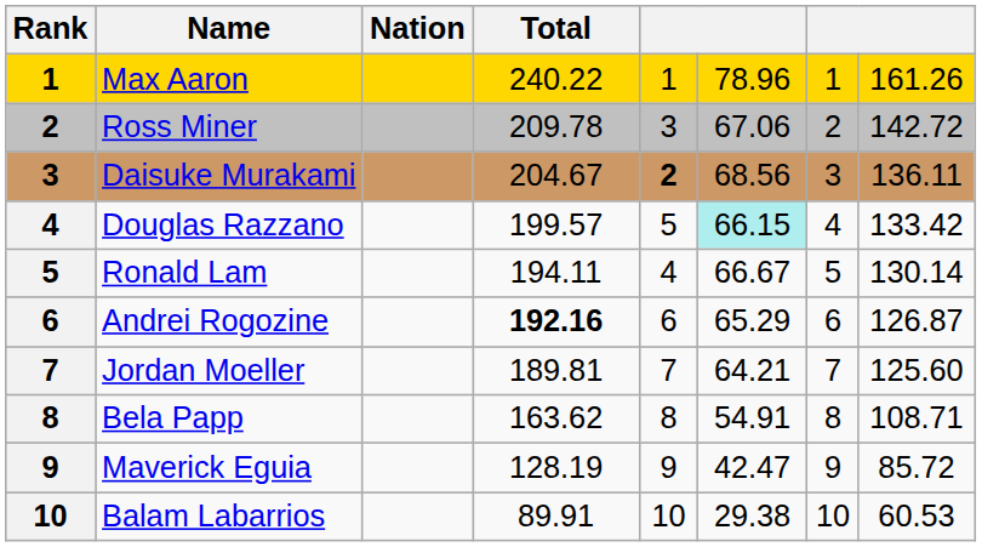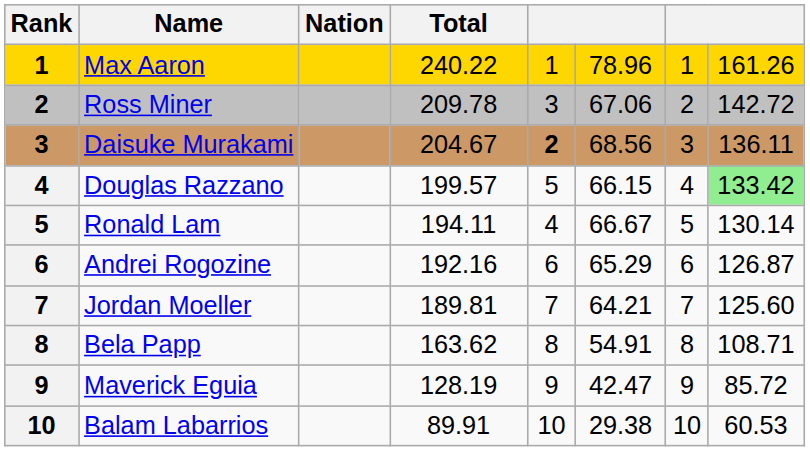Douglas Razzano | column 6: paleturquoise background -> no background
Douglas Razzano | column 8: no background -> lightgreen background
Andrei Rogozine | Total: bold -> normal
